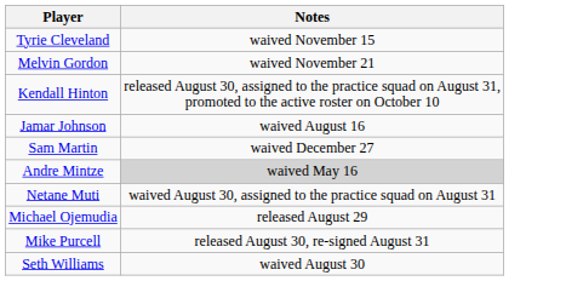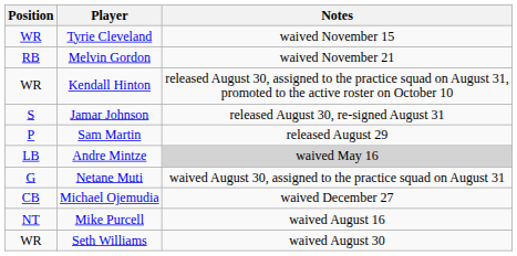+ column: Position | WR | RB | WR | S | P | LB | G | CB | NT | WR
Jamar Johnson | Notes: waived August 16 -> released August 30, re-signed August 31
Sam Martin | Notes: waived December 27 -> released August 29
Michael Ojemudia | Notes: released August 29 -> waived December 27
Mike Purcell | Notes: released August 30, re-signed August 31 -> waived August 16
